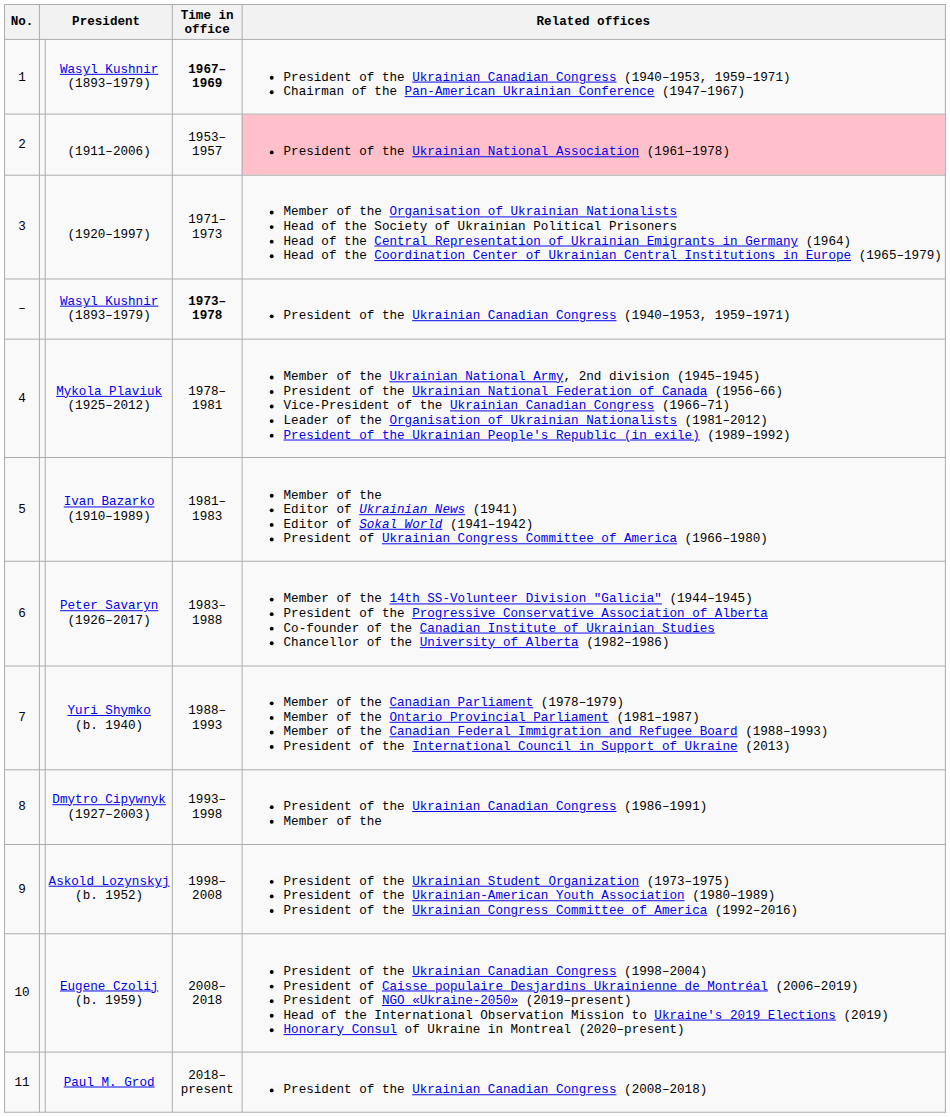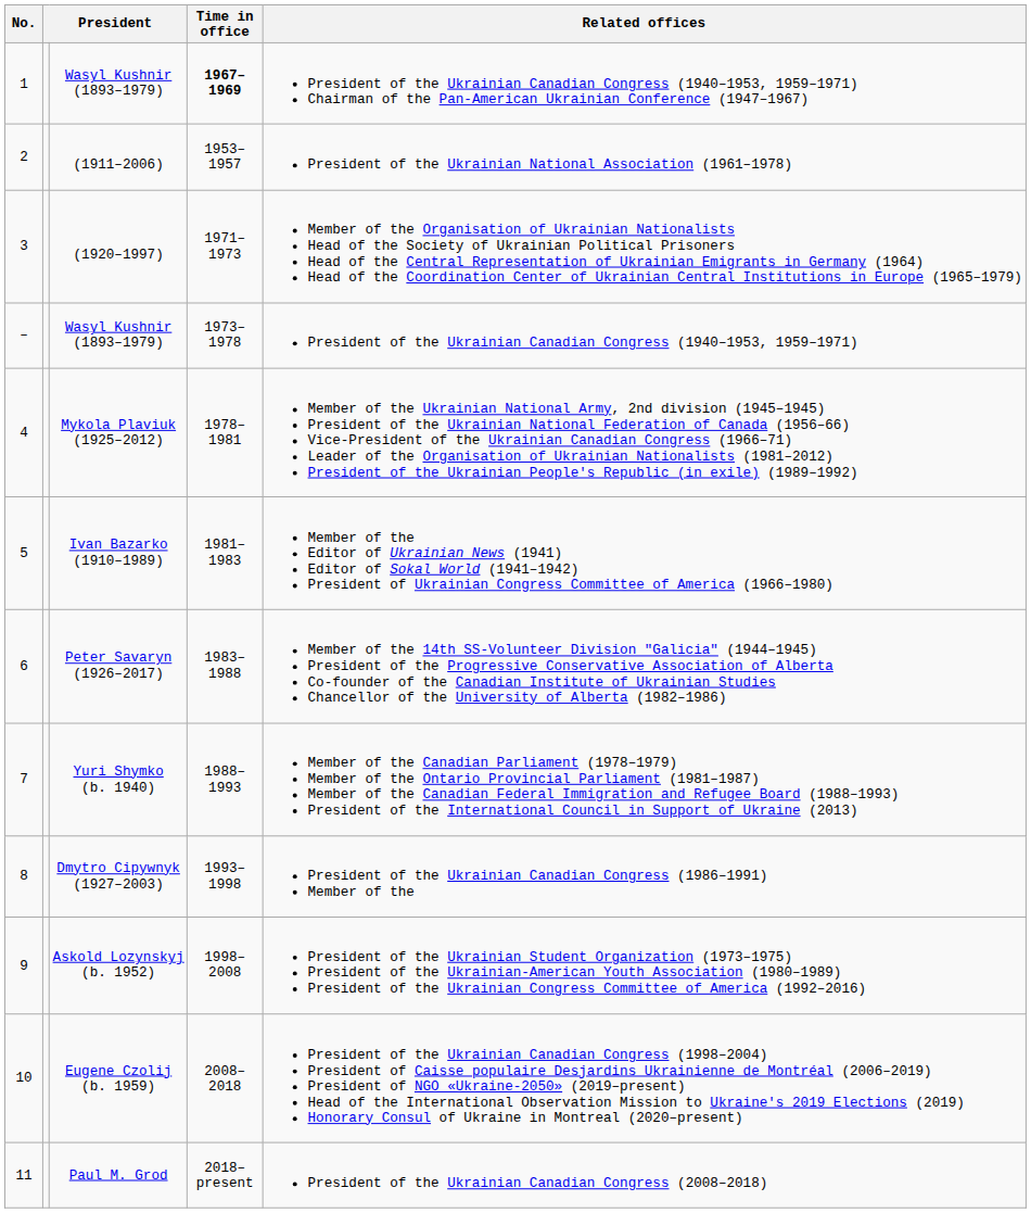(1911–2006) | Related offices: pink background -> no background
– / Wasyl Kushnir (1893–1979) | Time in office: bold -> normal
